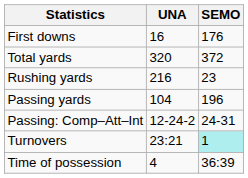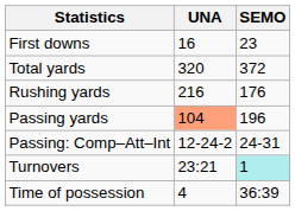First downs | SEMO: 176 -> 23
Rushing yards | SEMO: 23 -> 176
Passing yards | UNA: no background -> lightsalmon background
